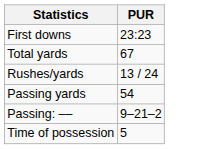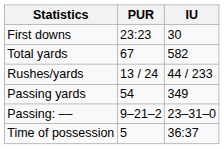+ column: IU | 30 | 582 | 44 / 233 | 349 | 23–31–0 | 36:37
